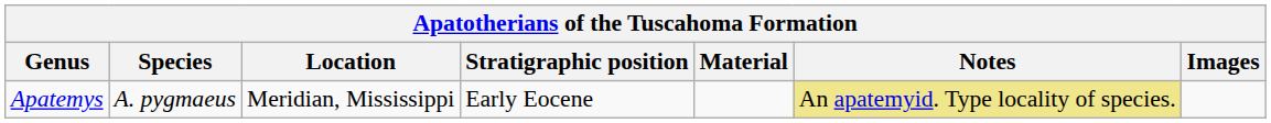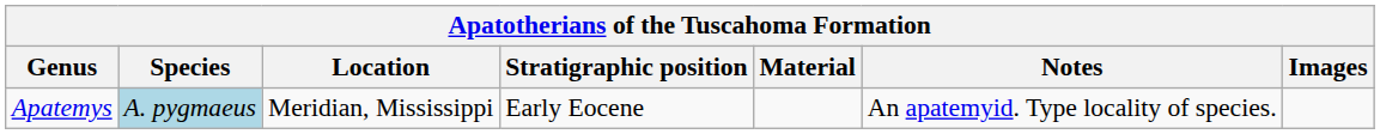Apatemys | Species: no background -> lightblue background
Apatemys | Notes: khaki background -> no background
